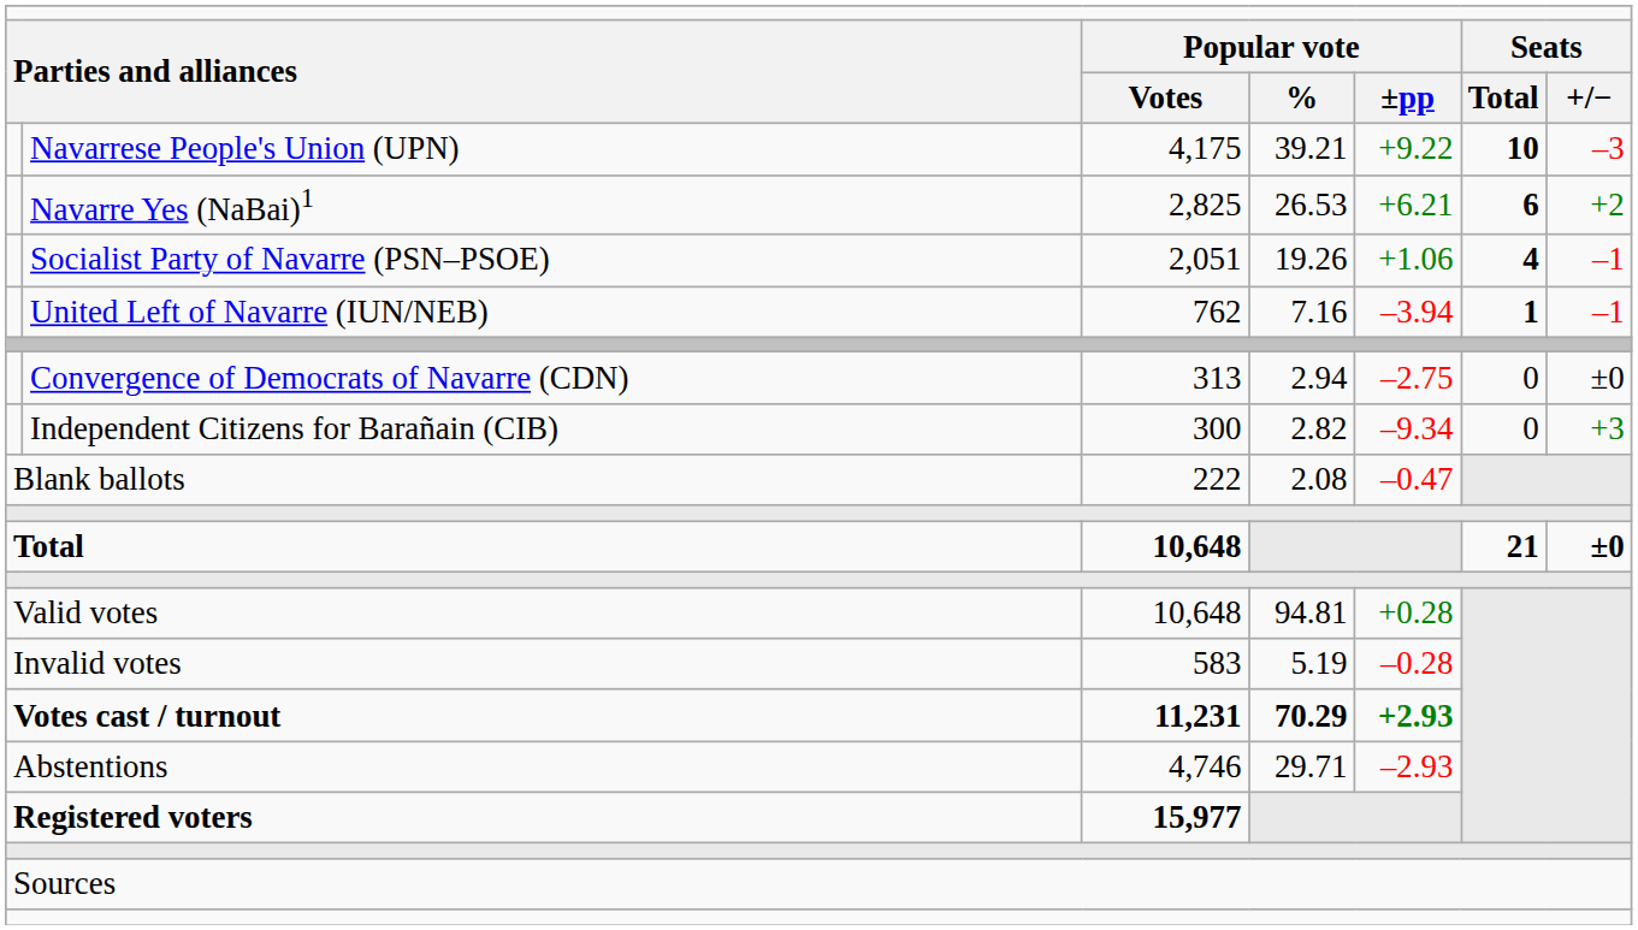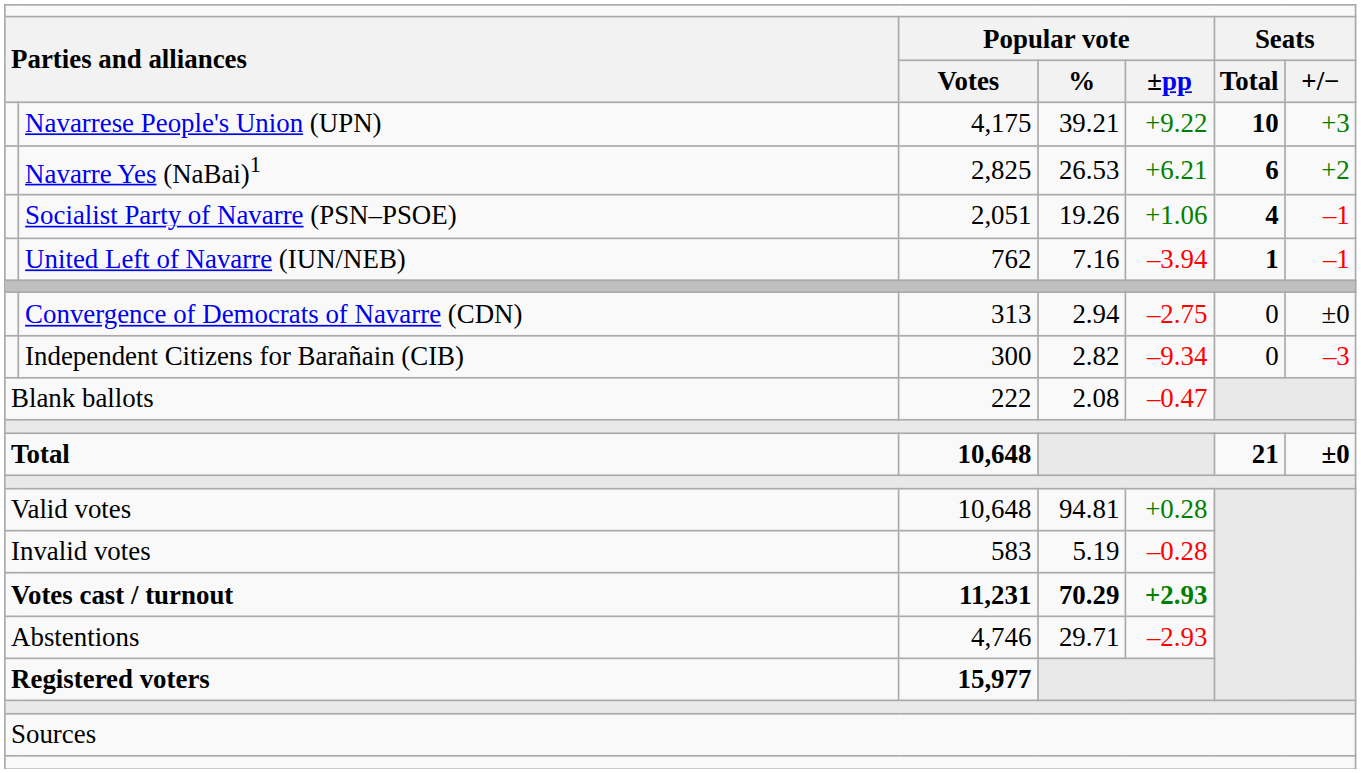Navarrese People's Union (UPN) | column 7: –3 -> +3
Independent Citizens for Barañain (CIB) | column 7: +3 -> –3
